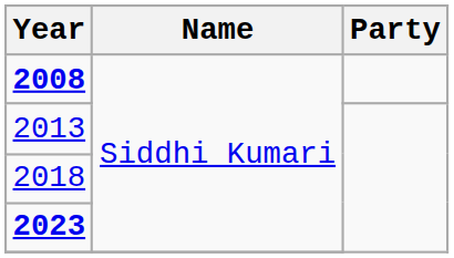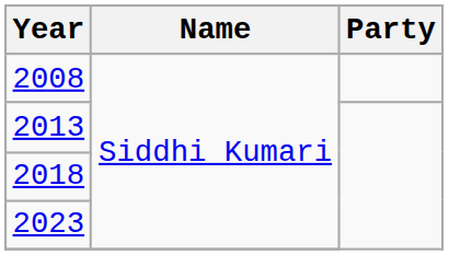2008 | Year: bold -> normal
2023 | Year: bold -> normal
